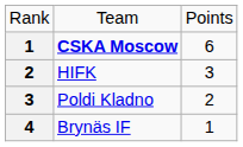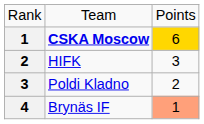CSKA Moscow | column 3: no background -> gold background
Brynäs IF | column 3: no background -> lightsalmon background
